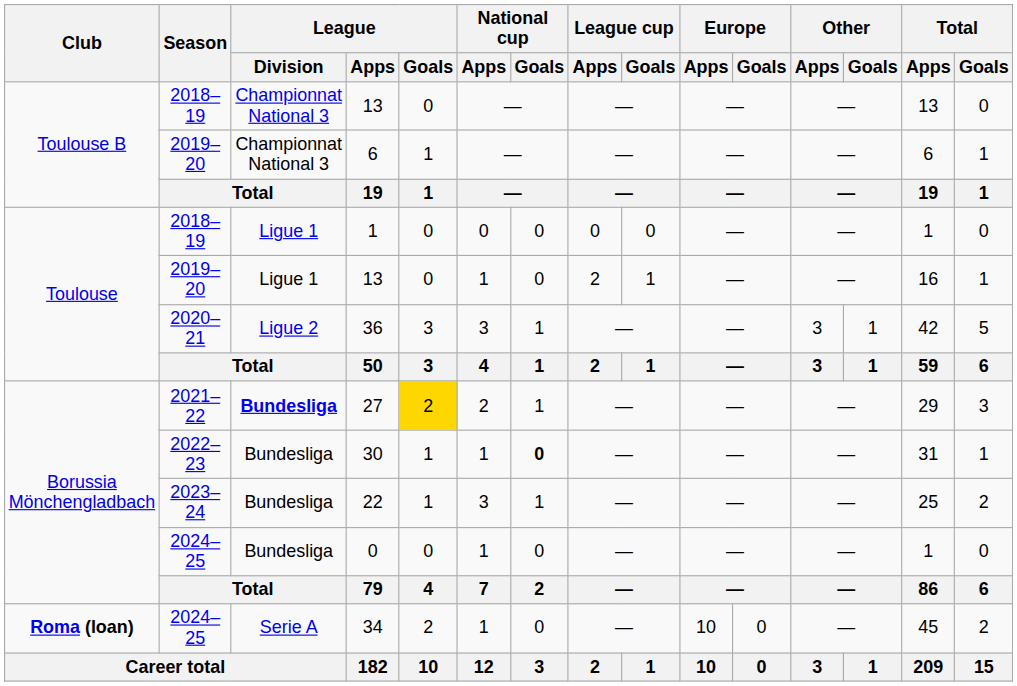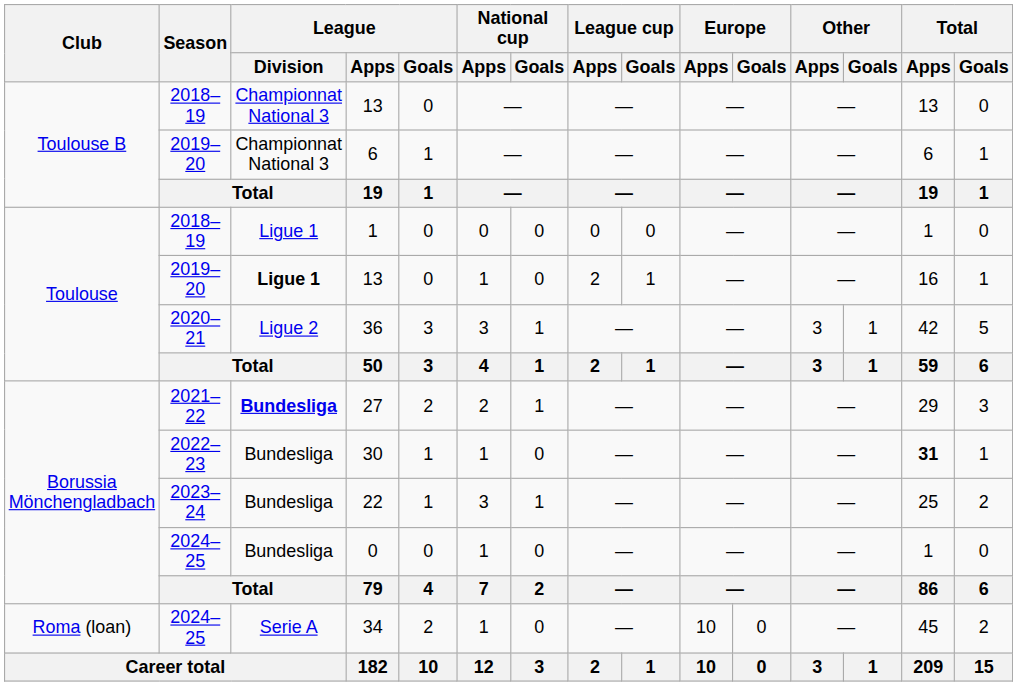2019–20 / 13 | League / Division: normal -> bold
27 | League / Goals: gold background -> no background
30 | National cup / Goals: bold -> normal
30 | Total / Apps: normal -> bold
34 | Club: bold -> normal
